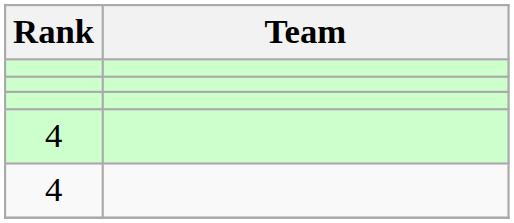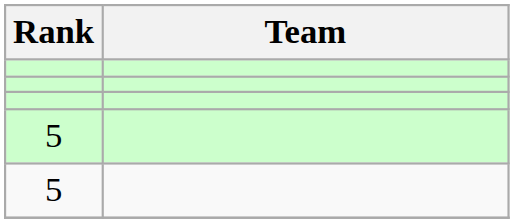row 5 | Rank: 4 -> 5
row 6 | Rank: 4 -> 5
